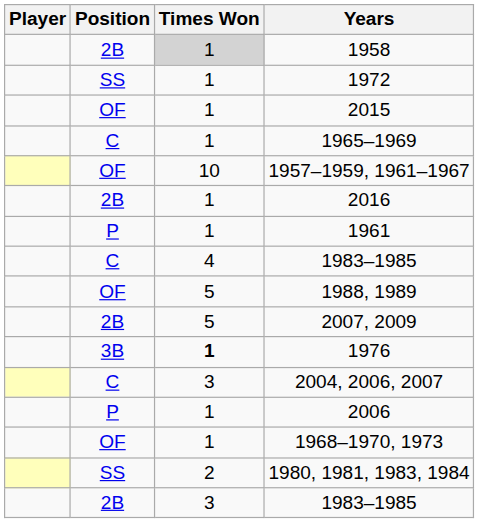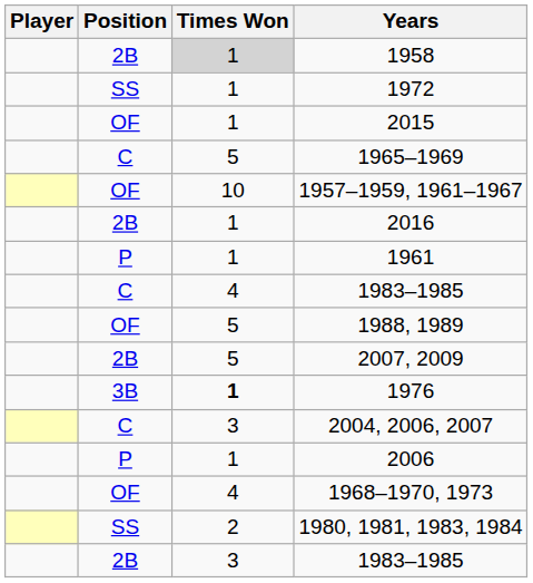1965–1969 | Times Won: 1 -> 5
1968–1970, 1973 | Times Won: 1 -> 4
